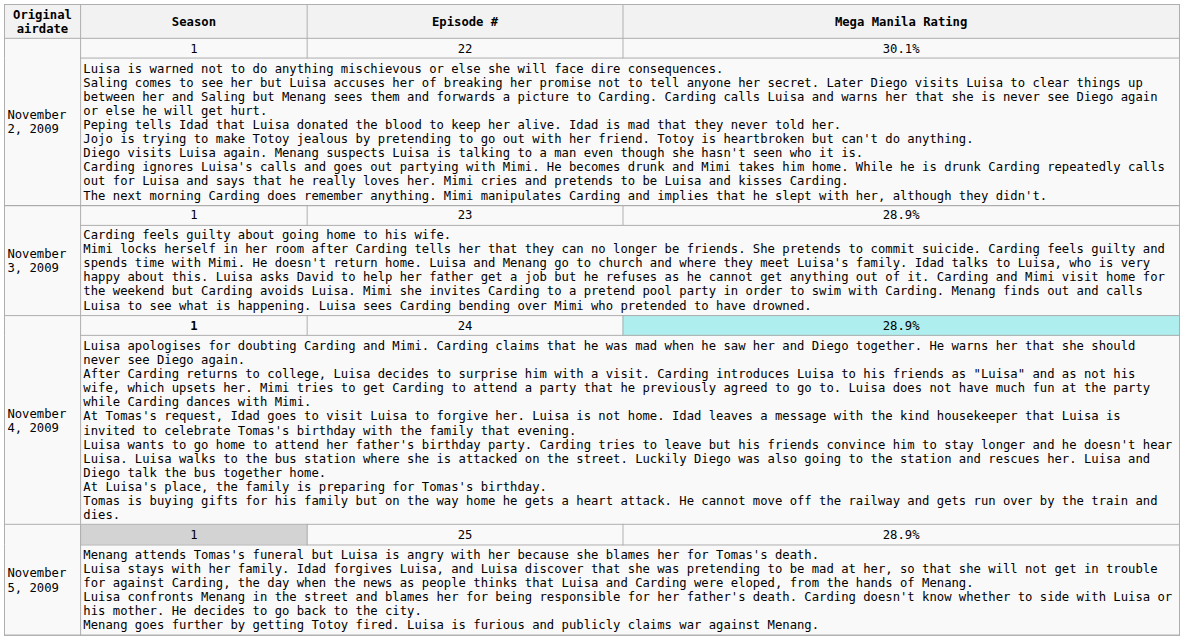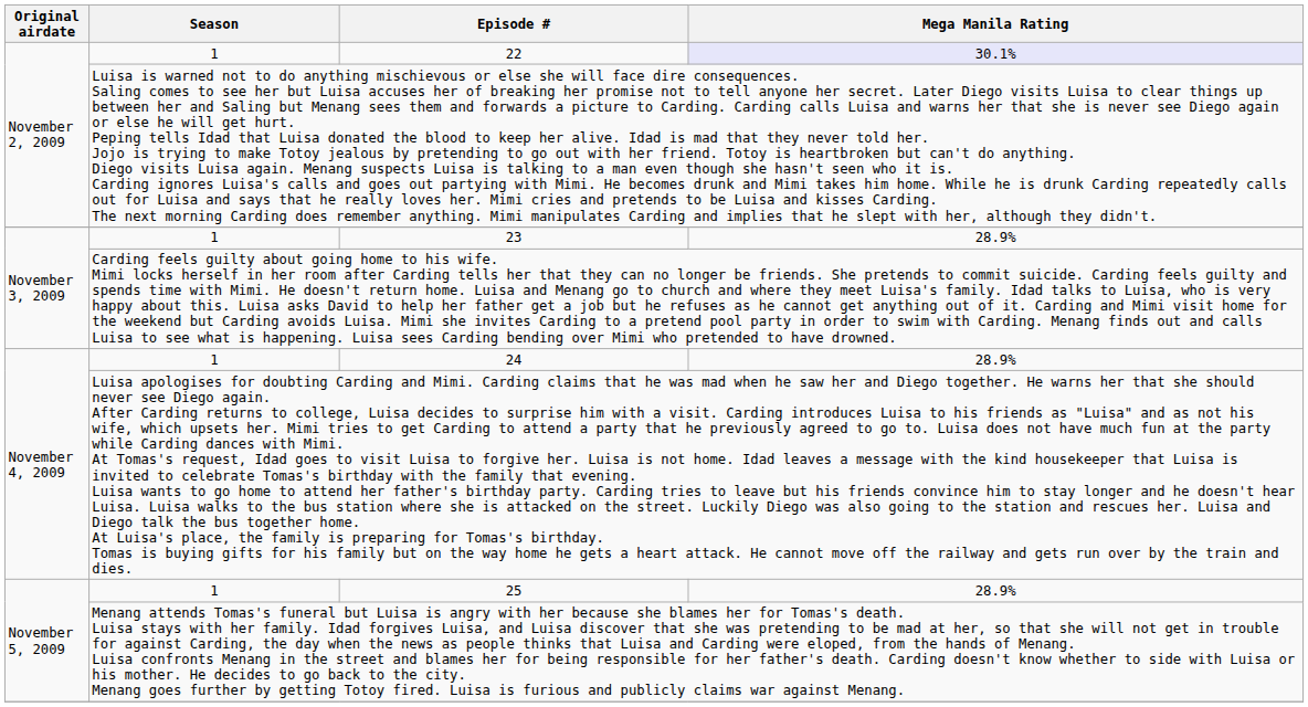22 | Mega Manila Rating: no background -> lavender background
24 | Season: bold -> normal
24 | Mega Manila Rating: paleturquoise background -> no background
25 | Season: lightgrey background -> no background
